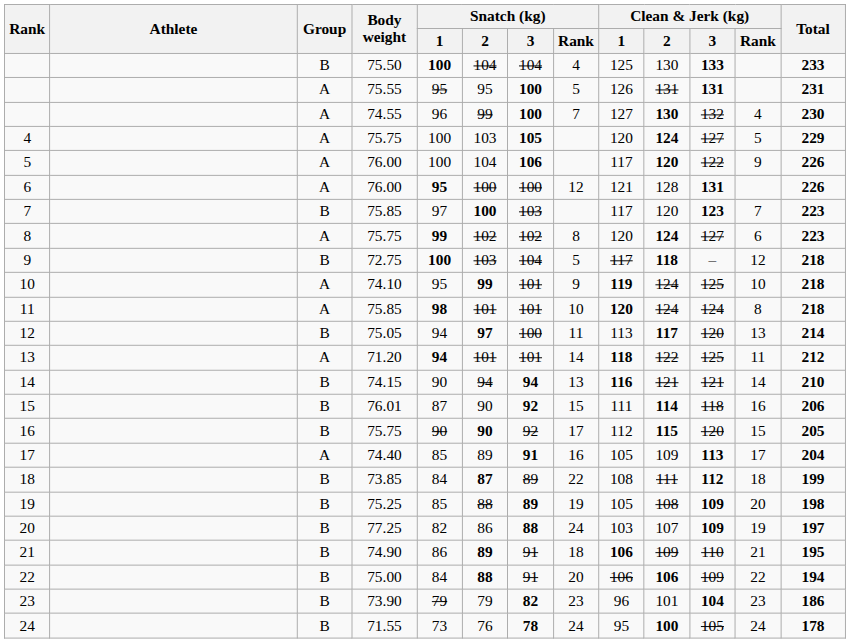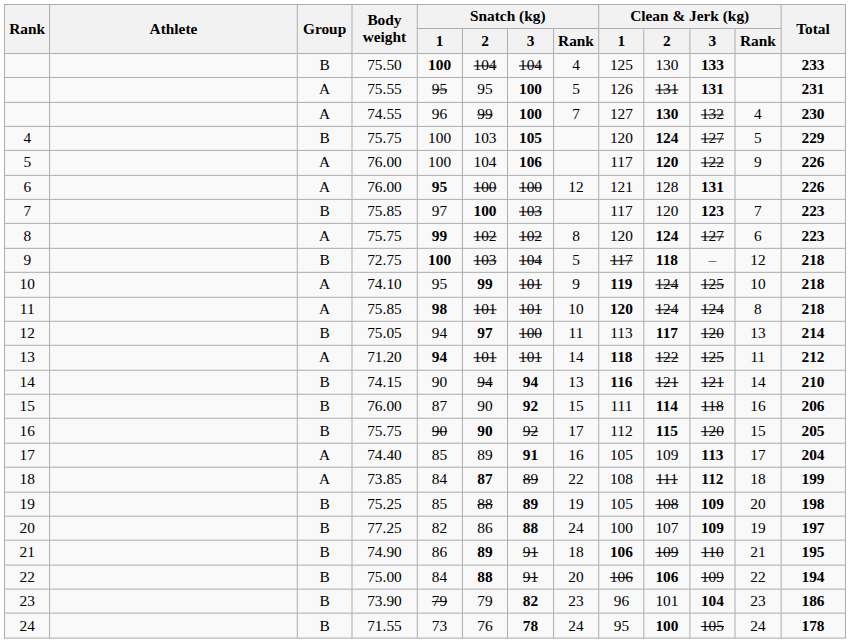row 6 | Group: A -> B
row 17 | Body weight: 76.01 -> 76.00
row 20 | Group: B -> A
row 22 | Clean & Jerk (kg) / 1: 103 -> 100
